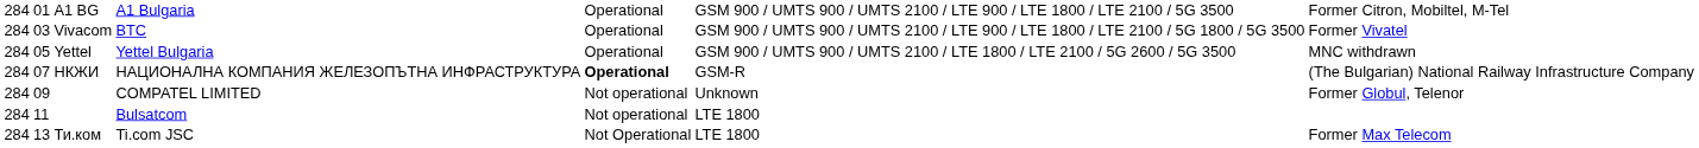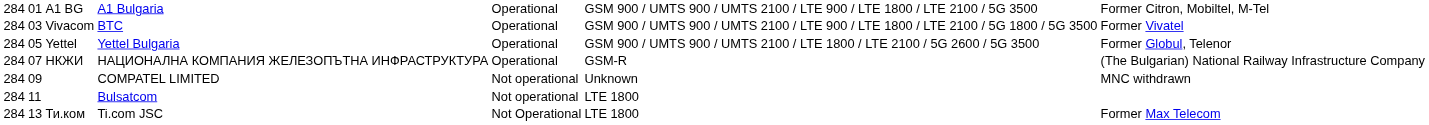Yettel Bulgaria | column 7: MNC withdrawn -> Former Globul, Telenor
НАЦИОНАЛНА КОМПАНИЯ ЖЕЛЕЗОПЪТНА ИНФРАСТРУКТУРА | column 5: bold -> normal
COMPATEL LIMITED | column 7: Former Globul, Telenor -> MNC withdrawn
